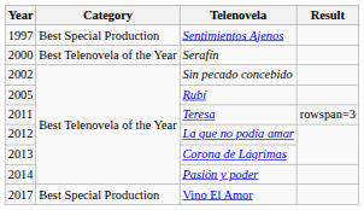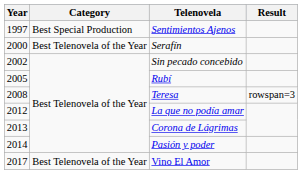Teresa | Year: 2011 -> 2008
Vino El Amor | Category: Best Special Production -> Best Telenovela of the Year
